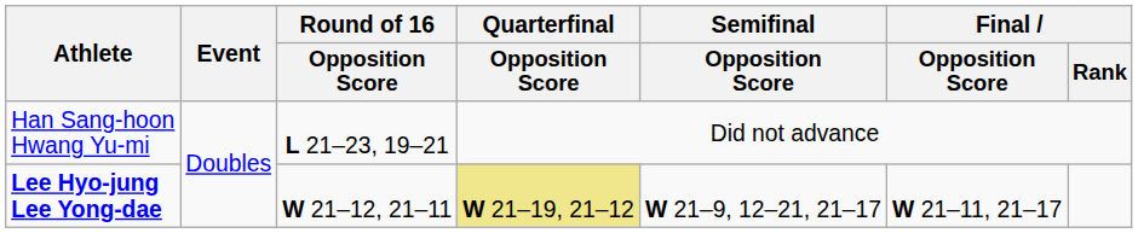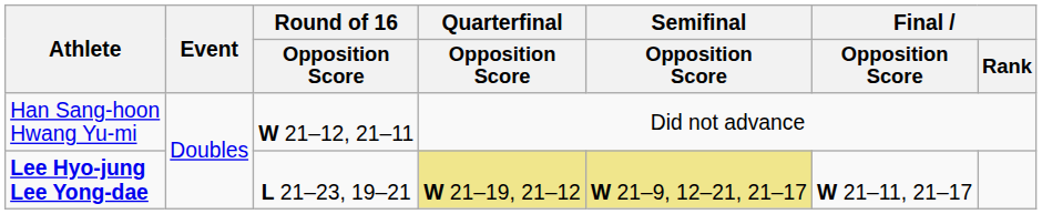Han Sang-hoon Hwang Yu-mi | Round of 16 / Opposition Score: L 21–23, 19–21 -> W 21–12, 21–11
Lee Hyo-jung Lee Yong-dae | Round of 16 / Opposition Score: W 21–12, 21–11 -> L 21–23, 19–21
Lee Hyo-jung Lee Yong-dae | Semifinal / Opposition Score: no background -> khaki background
